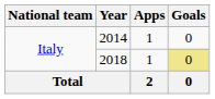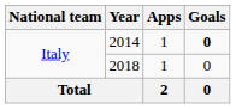2014 | Goals: normal -> bold
2018 | Goals: khaki background -> no background
